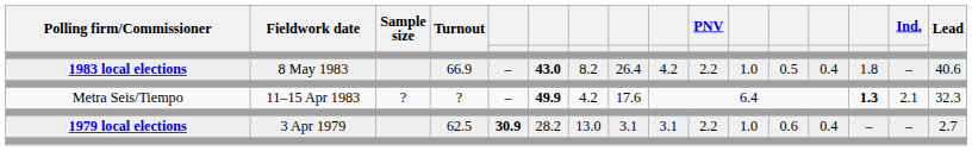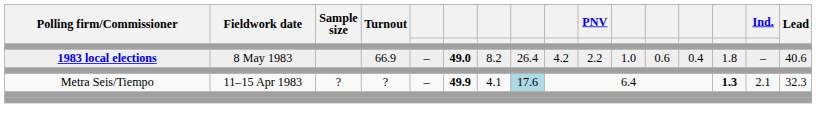1983 local elections | column 6: 43.0 -> 49.0
1983 local elections | column 12: 0.5 -> 0.6
Metra Seis/Tiempo | column 7: 4.2 -> 4.1
Metra Seis/Tiempo | column 8: no background -> lightblue background
- row: 1979 local elections | 3 Apr 1979 | 62.5 | 30.9 | 28.2 | 13.0 | 3.1 | 3.1 | 2.2 | 1.0 | 0.6 | 0.4 | – | – | 2.7
